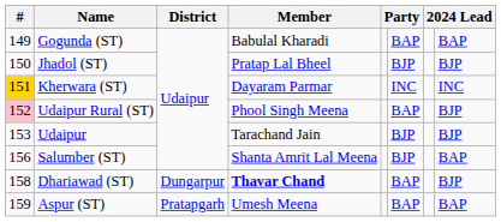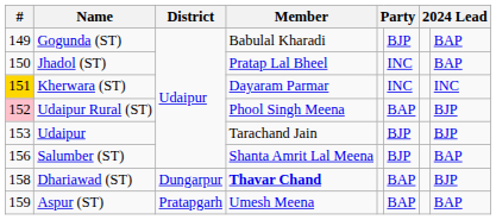Gogunda (ST) | column 6: BAP -> BJP
Jhadol (ST) | column 6: BJP -> INC
Jhadol (ST) | column 8: BJP -> BAP
